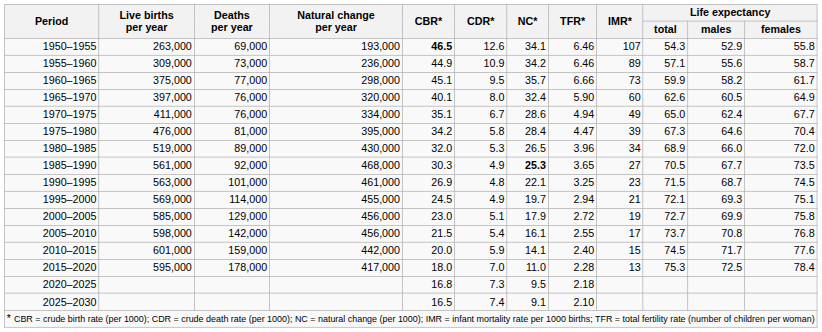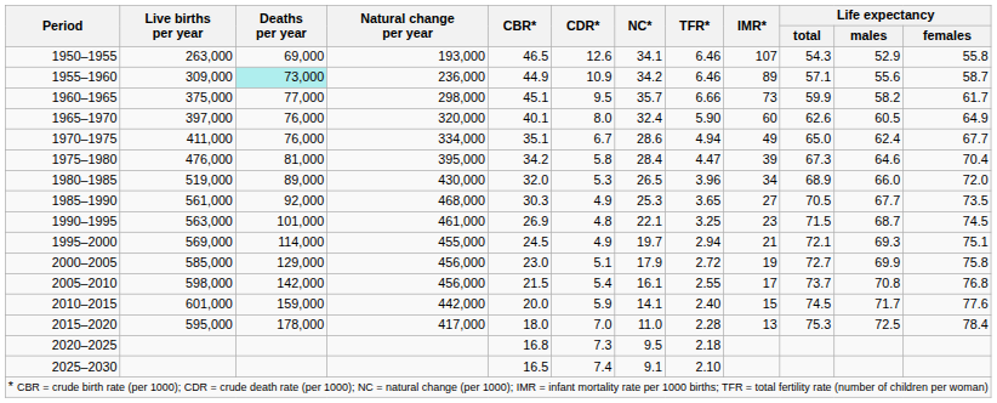1950–1955 | CBR*: bold -> normal
1955–1960 | Deaths per year: no background -> paleturquoise background
1985–1990 | NC*: bold -> normal
